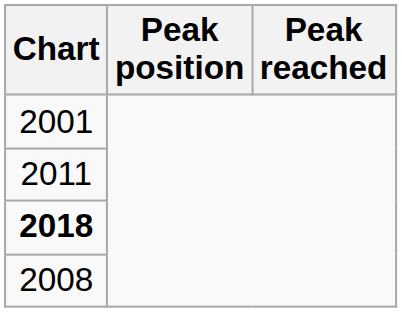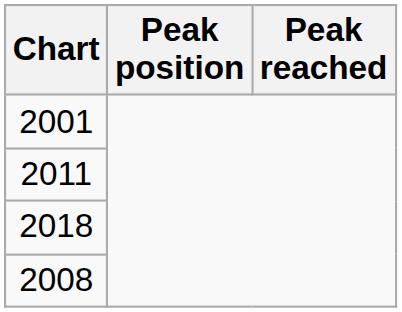2018 | Chart: bold -> normal
